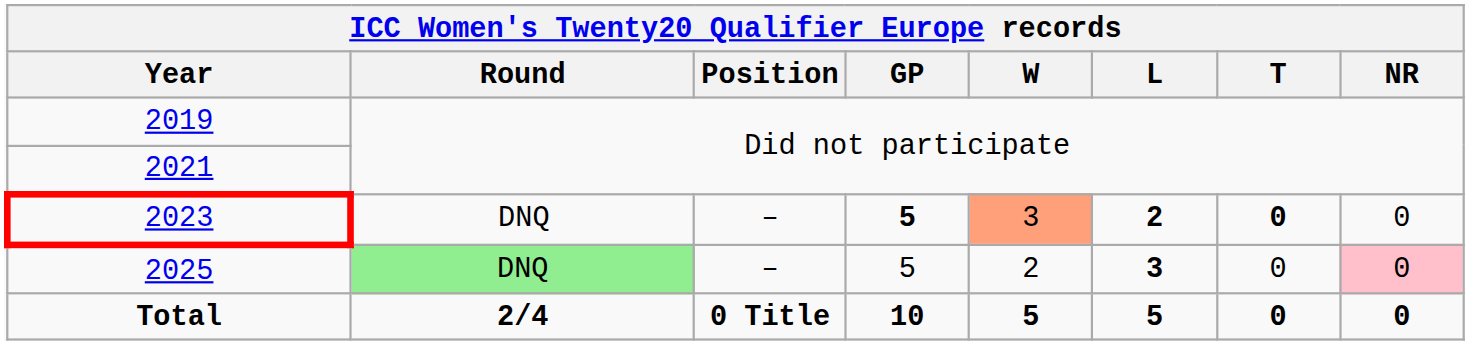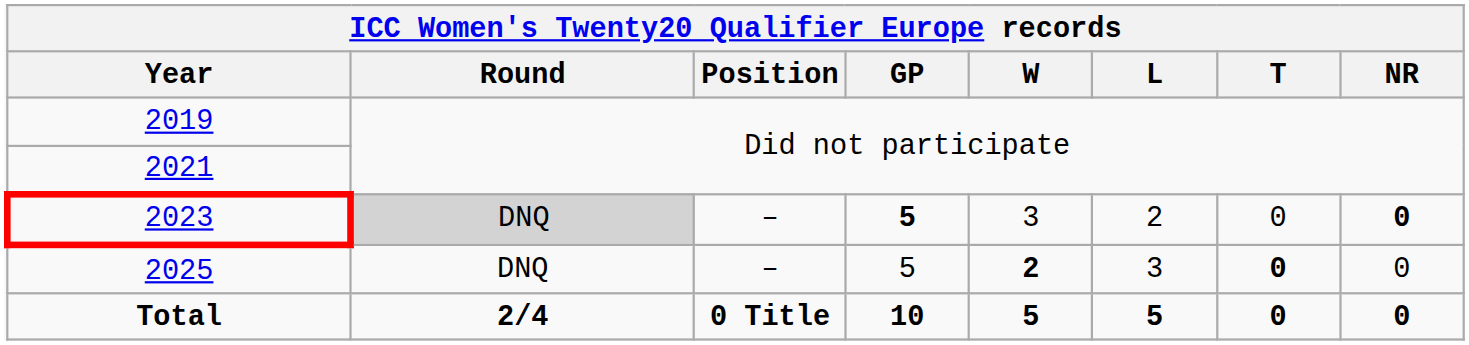2023 | Round: no background -> lightgrey background
2023 | W: lightsalmon background -> no background
2023 | L: bold -> normal
2023 | T: bold -> normal
2023 | NR: normal -> bold
2025 | Round: lightgreen background -> no background
2025 | W: normal -> bold
2025 | L: bold -> normal
2025 | T: normal -> bold
2025 | NR: pink background -> no background
